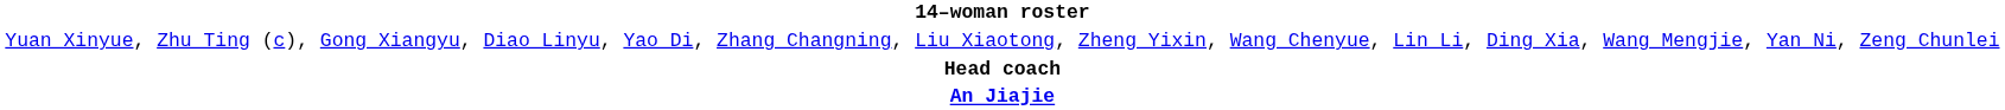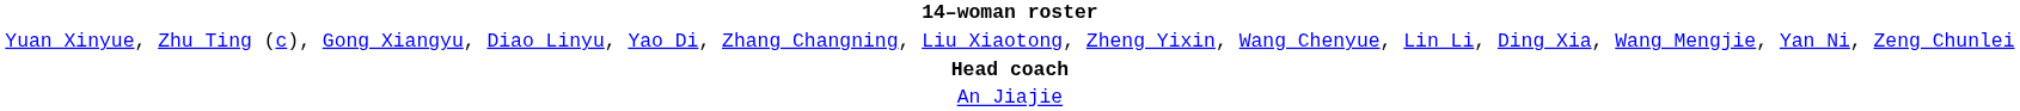row 4 | column 1: bold -> normal
